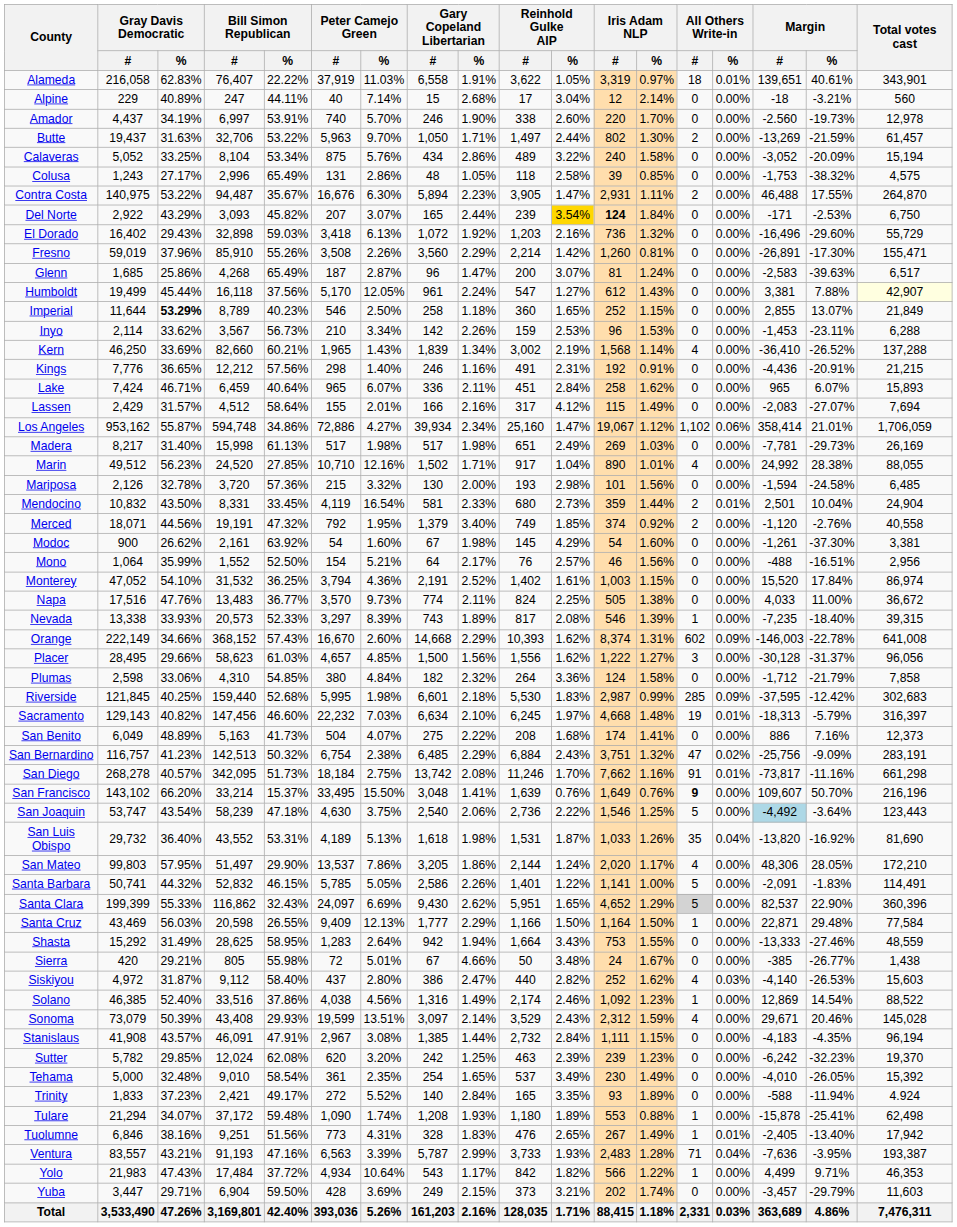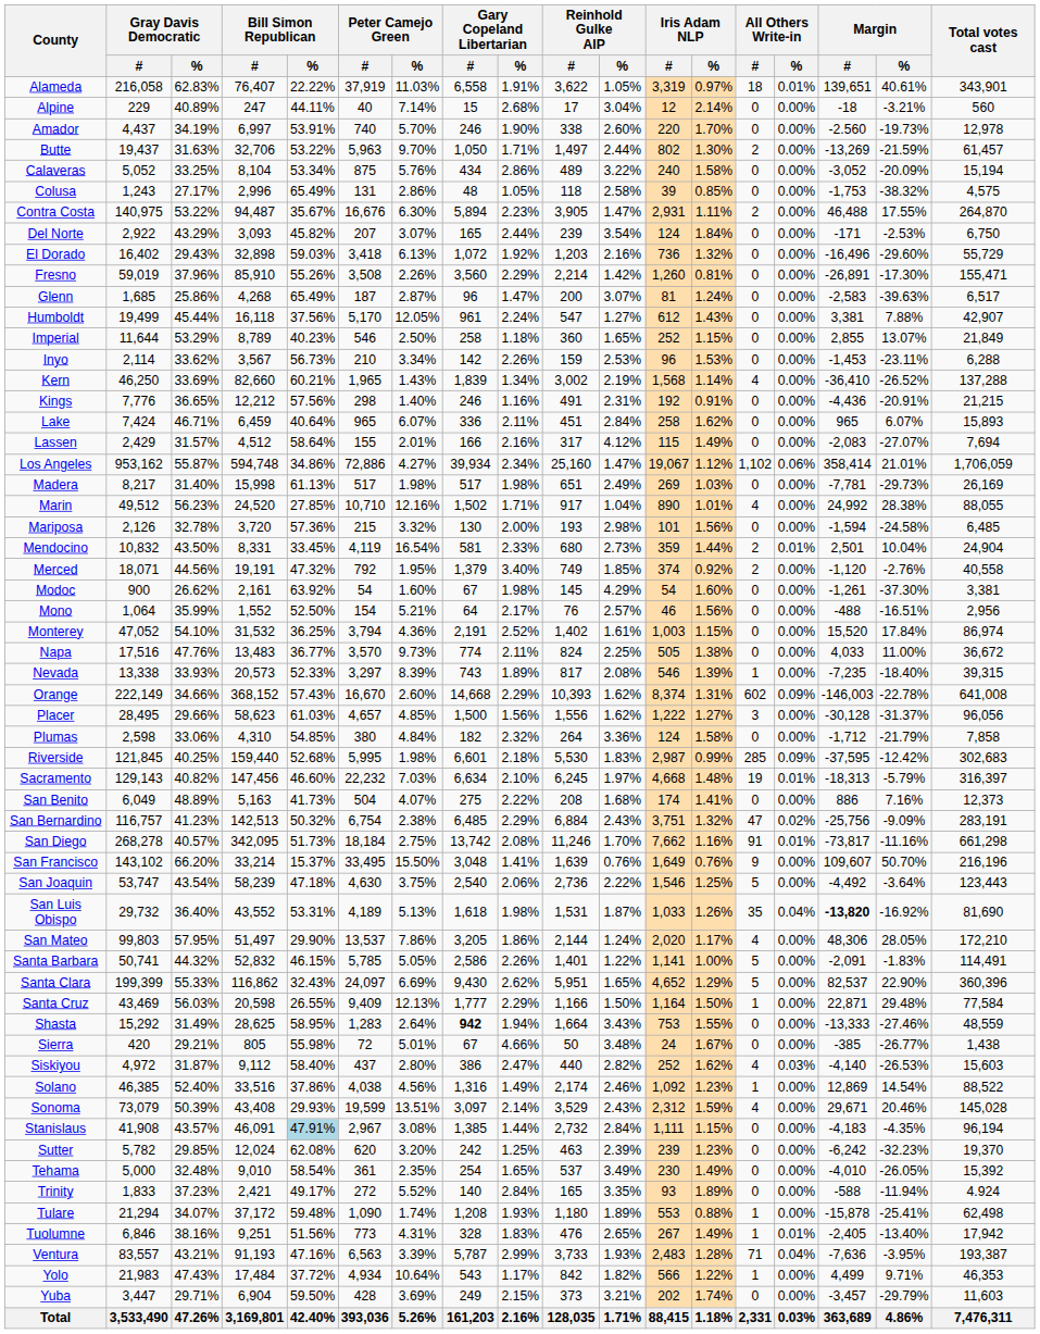Del Norte | Reinhold Gulke AIP / %: gold background -> no background
Del Norte | Iris Adam NLP / #: bold -> normal
Humboldt | Total votes cast: lightyellow background -> no background
Imperial | Gray Davis Democratic / %: bold -> normal
San Francisco | All Others Write-in / #: bold -> normal
San Joaquin | Margin / #: lightblue background -> no background
San Luis Obispo | Margin / #: normal -> bold
Santa Clara | All Others Write-in / #: lightgrey background -> no background
Shasta | Gary Copeland Libertarian / #: normal -> bold
Stanislaus | Bill Simon Republican / %: no background -> lightblue background
